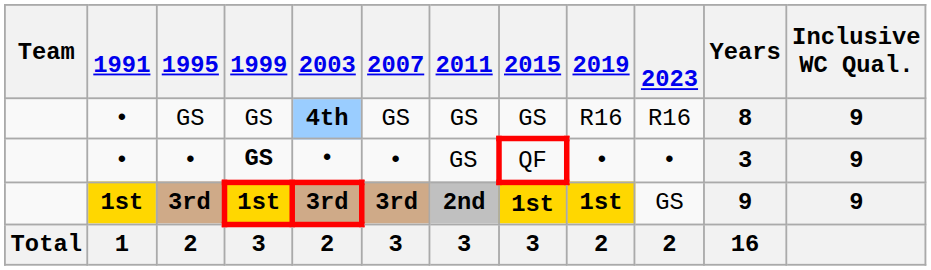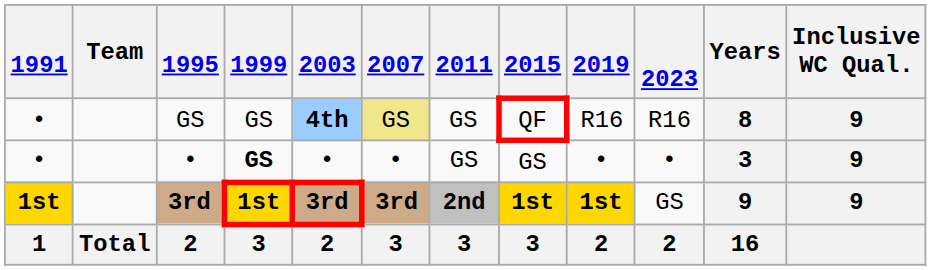columns swapped: Team <-> 1991
row 2 | 2007: no background -> khaki background
row 2 | 2015: GS -> QF
row 3 | 2015: QF -> GS
